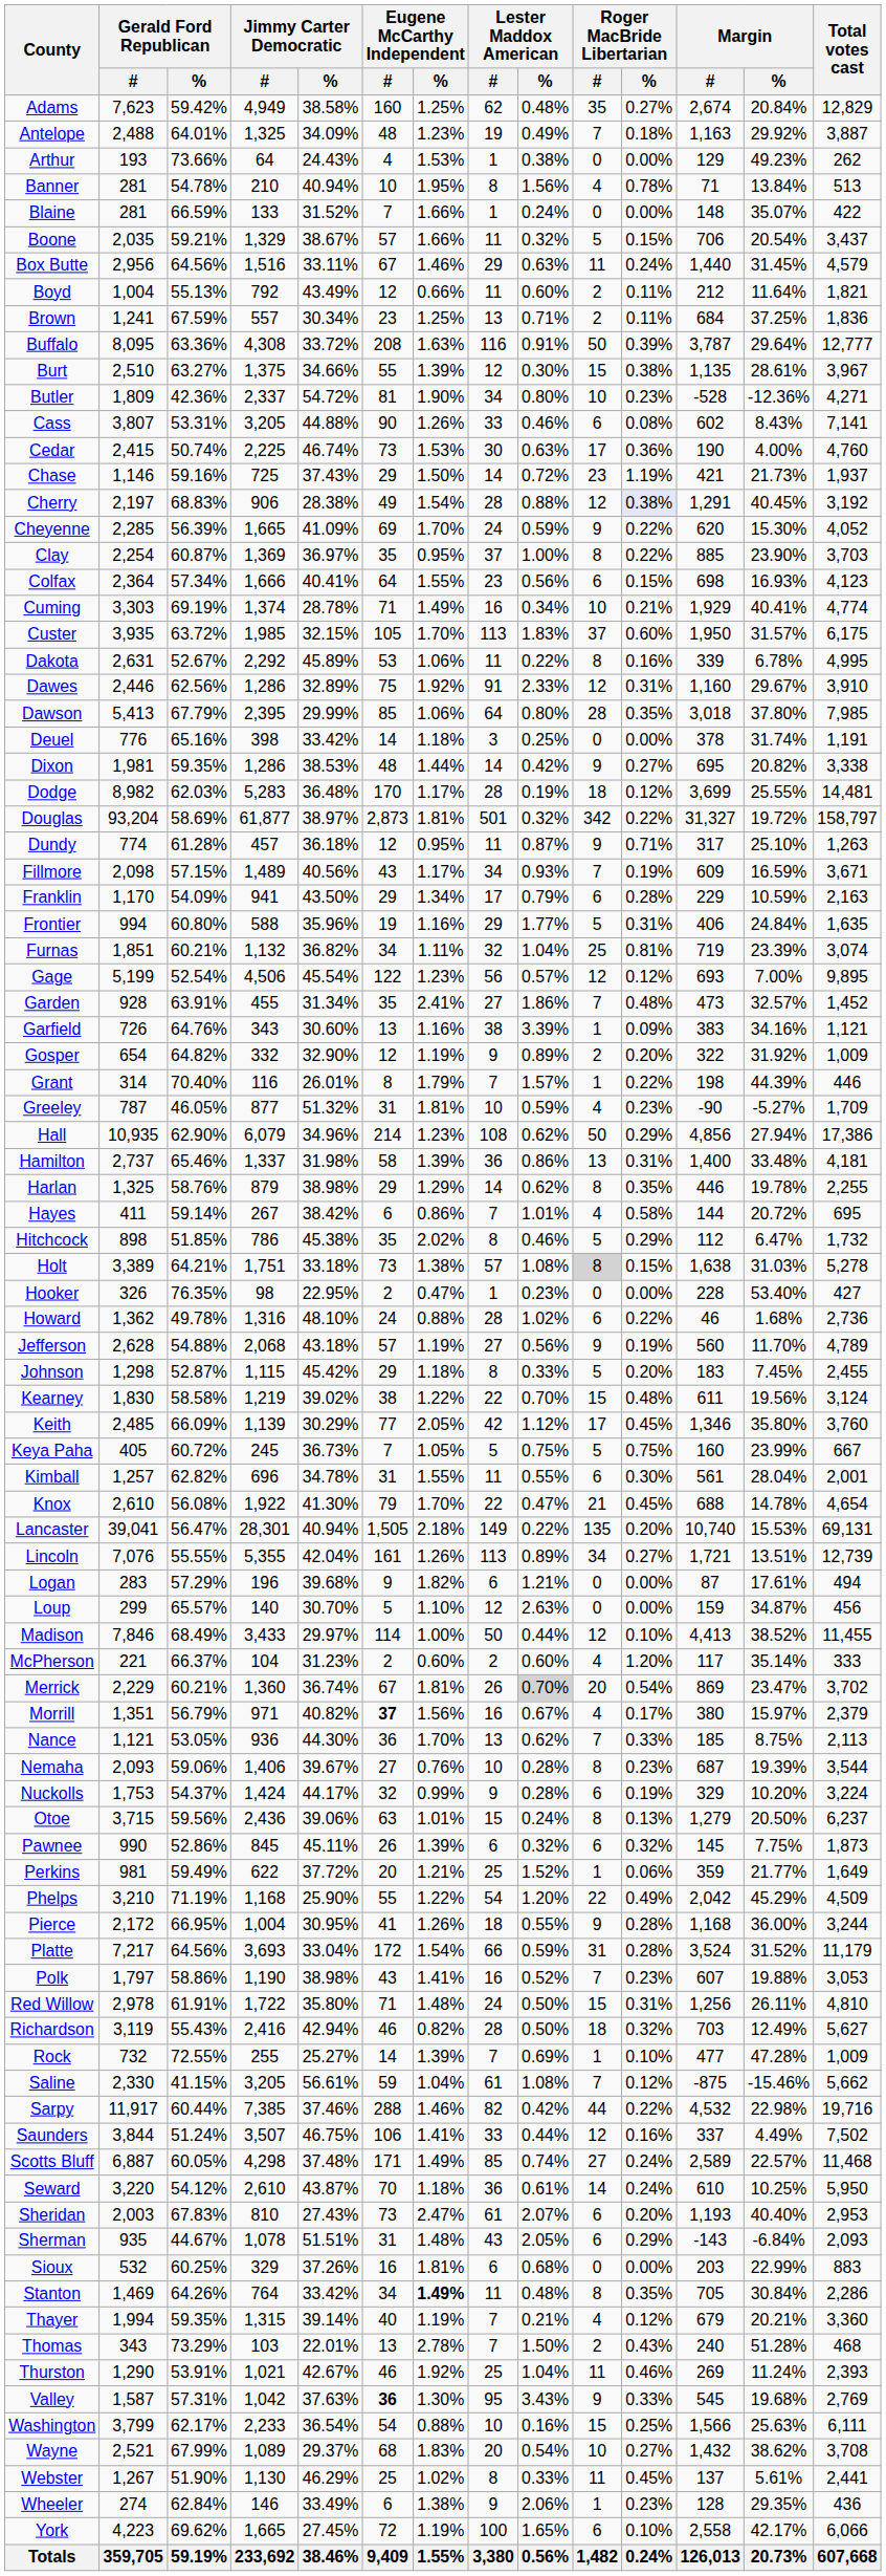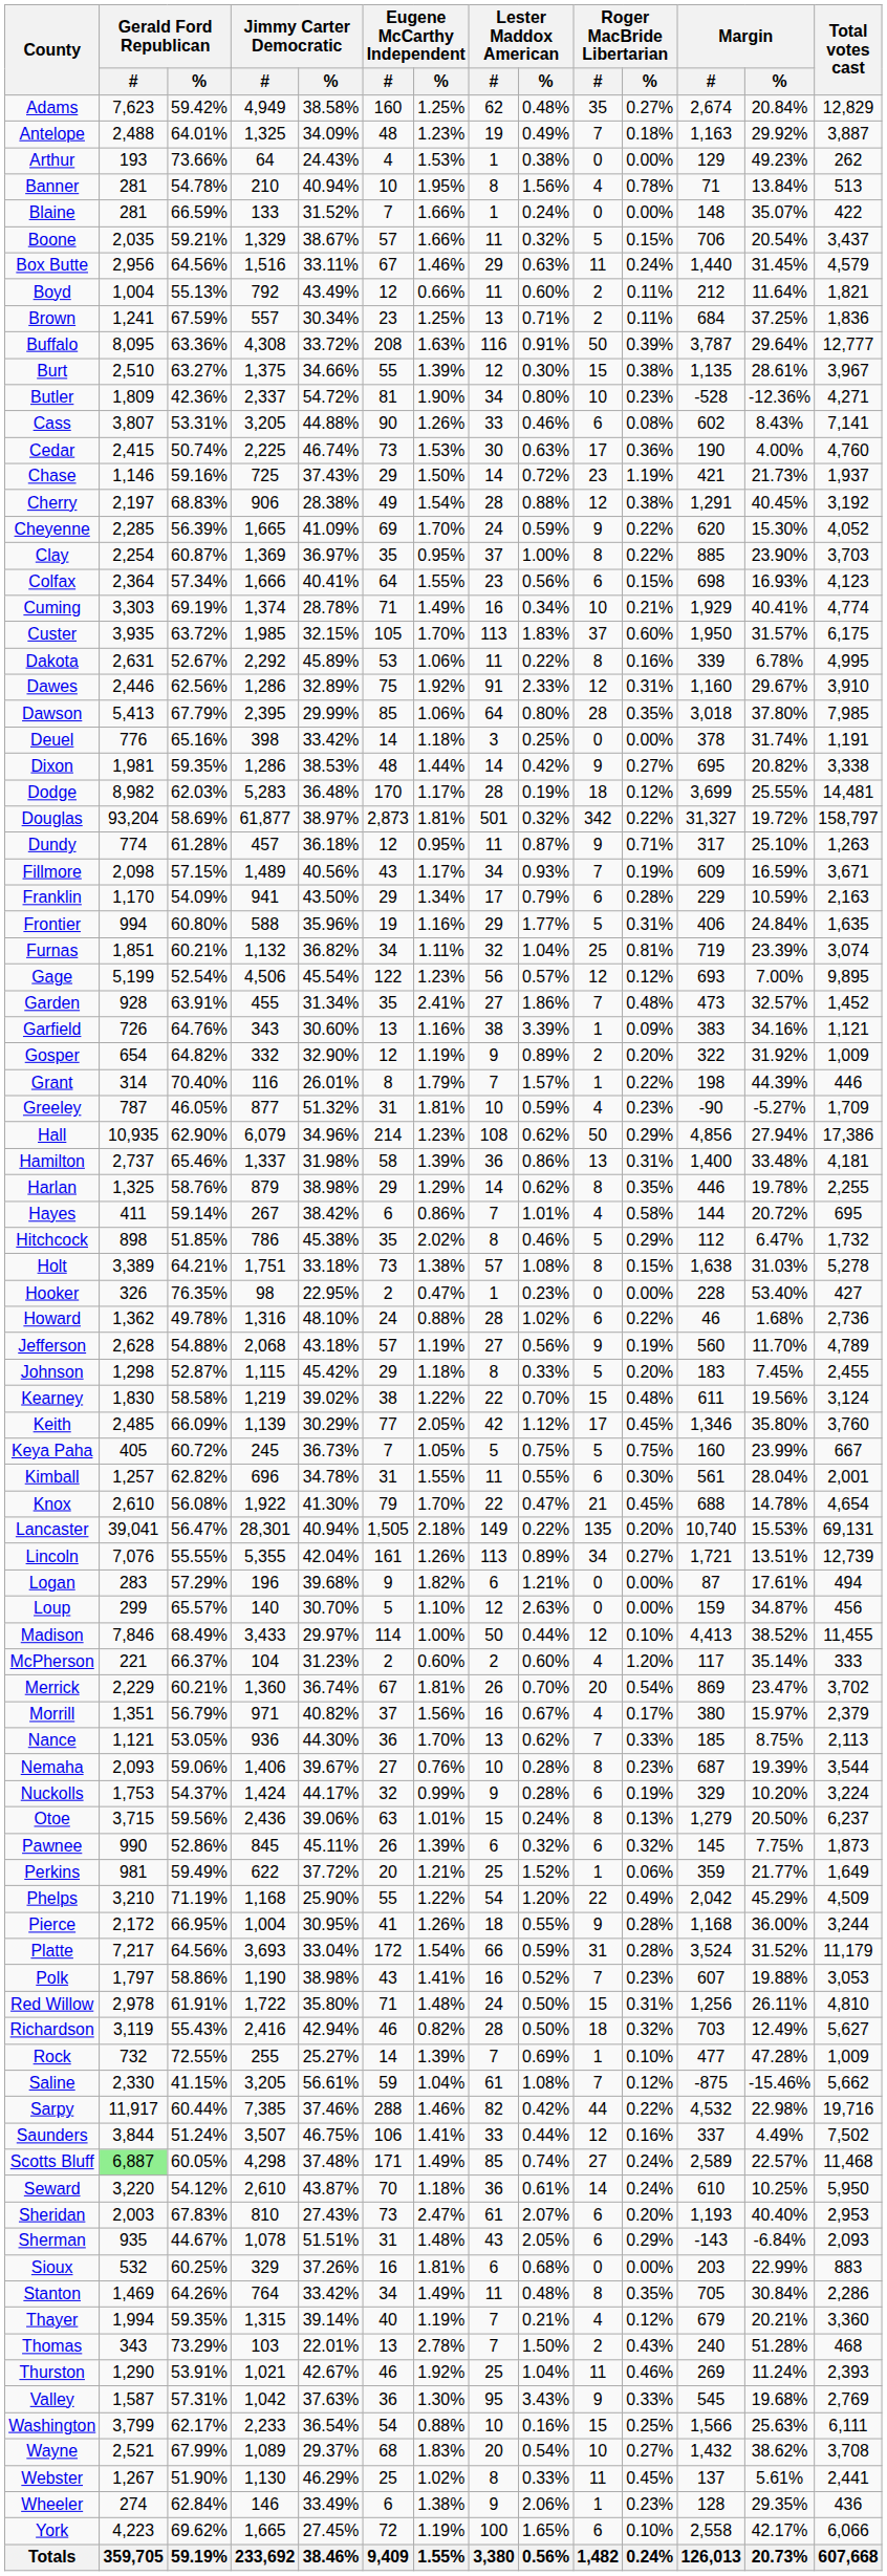Cherry | Roger MacBride Libertarian / %: lavender background -> no background
Holt | Roger MacBride Libertarian / #: lightgrey background -> no background
Merrick | Lester Maddox American / %: lightgrey background -> no background
Morrill | Eugene McCarthy Independent / #: bold -> normal
Scotts Bluff | Gerald Ford Republican / #: no background -> lightgreen background
Stanton | Eugene McCarthy Independent / %: bold -> normal
Valley | Eugene McCarthy Independent / #: bold -> normal
